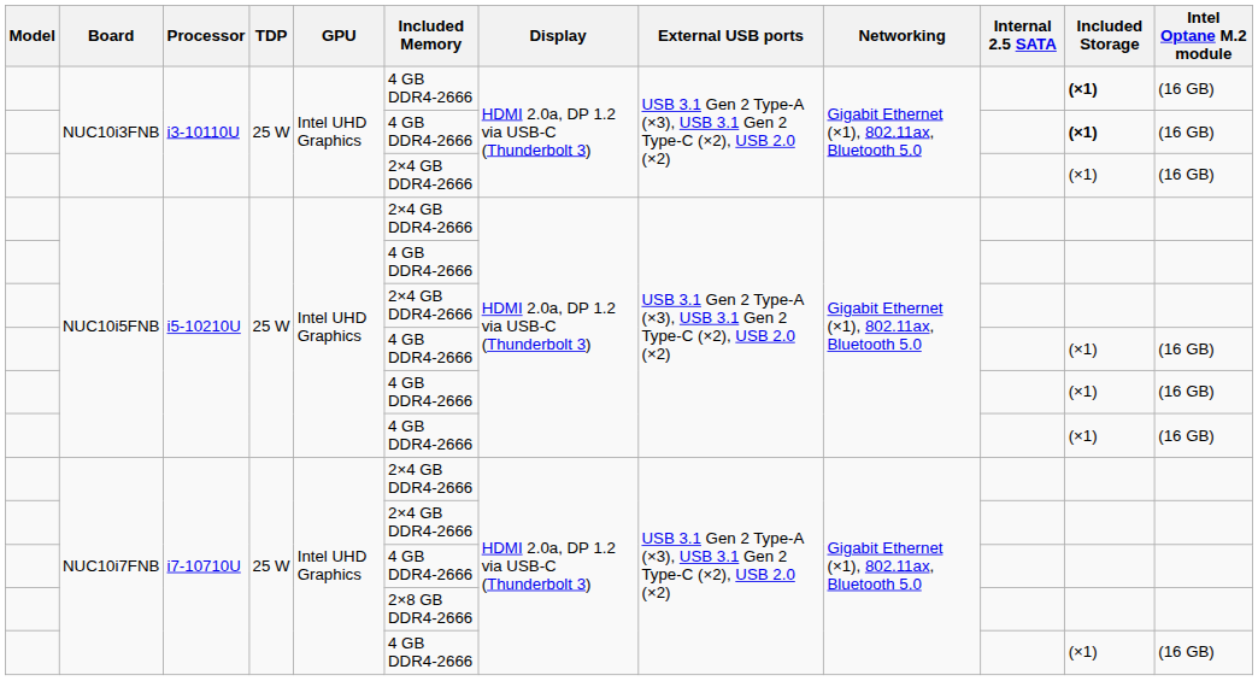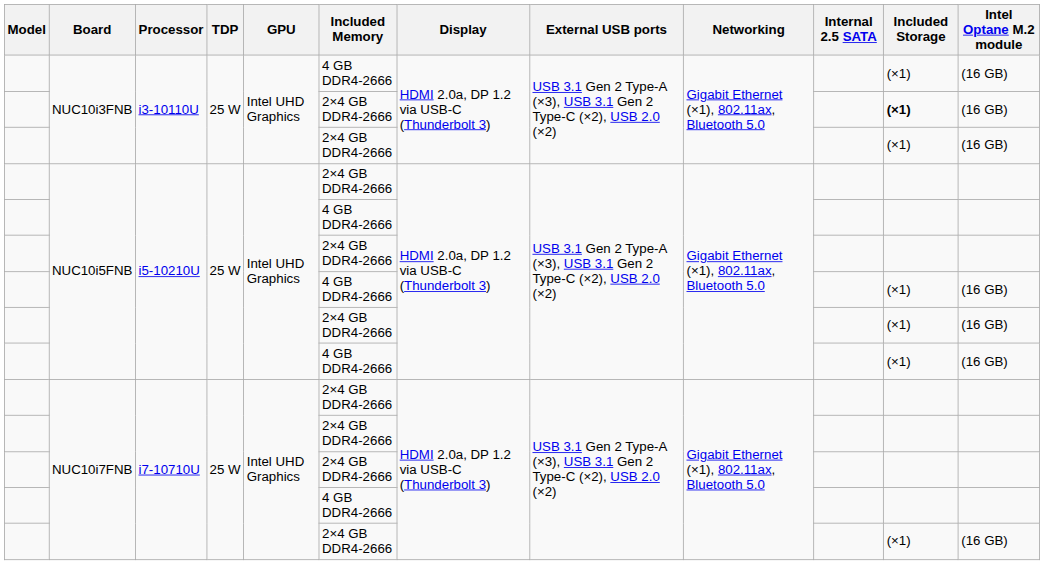row 2 | Included Storage: bold -> normal
row 3 | Included Memory: 4 GB DDR4-2666 -> 2×4 GB DDR4-2666
row 9 | Included Memory: 4 GB DDR4-2666 -> 2×4 GB DDR4-2666
row 13 | Included Memory: 4 GB DDR4-2666 -> 2×4 GB DDR4-2666
row 14 | Included Memory: 2×8 GB DDR4-2666 -> 4 GB DDR4-2666
row 15 | Included Memory: 4 GB DDR4-2666 -> 2×4 GB DDR4-2666
